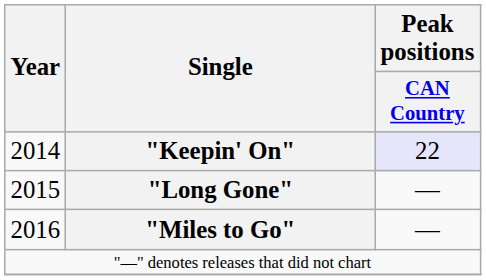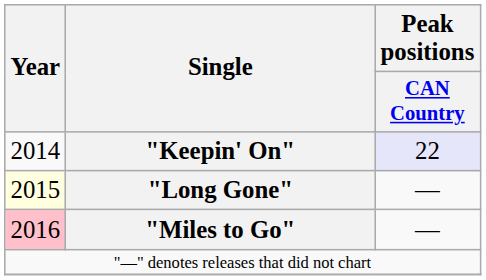"Long Gone" | Year: no background -> lightyellow background
"Miles to Go" | Year: no background -> pink background
